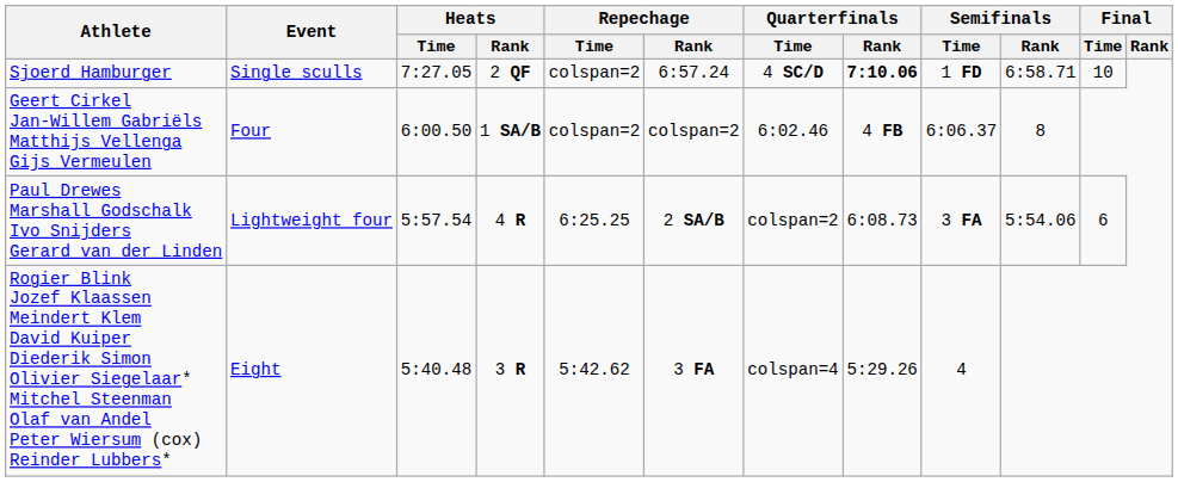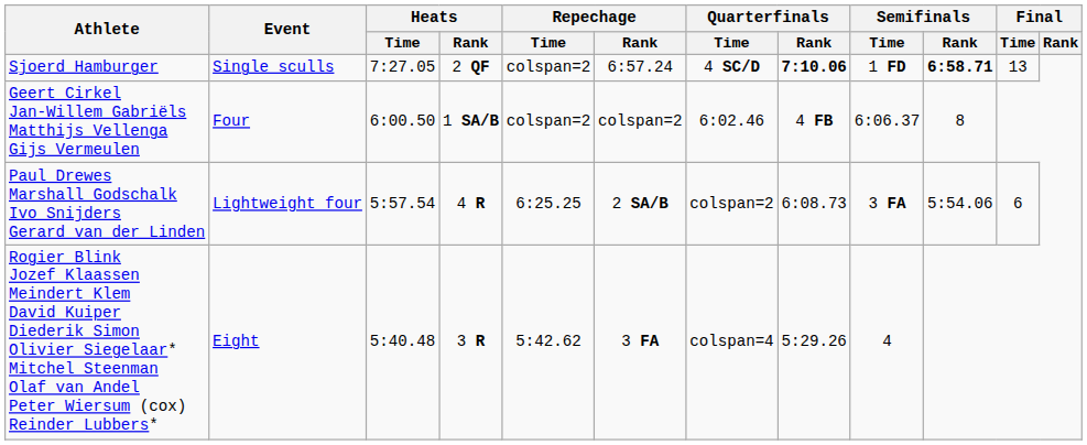Sjoerd Hamburger | Semifinals / Rank: normal -> bold
Sjoerd Hamburger | Final / Time: 10 -> 13
